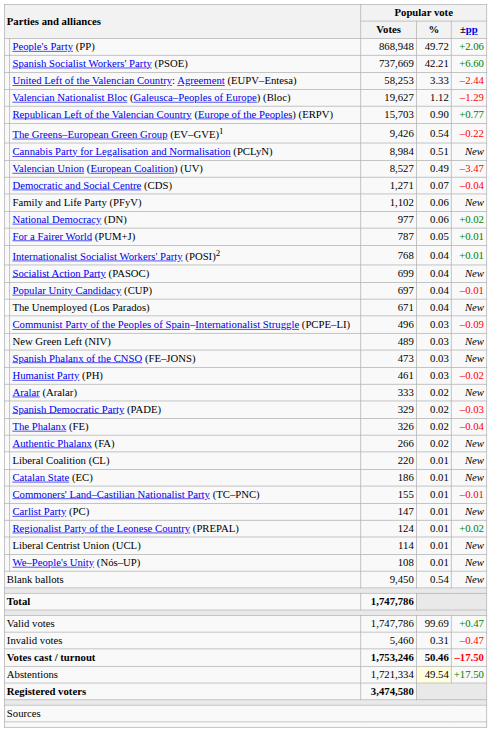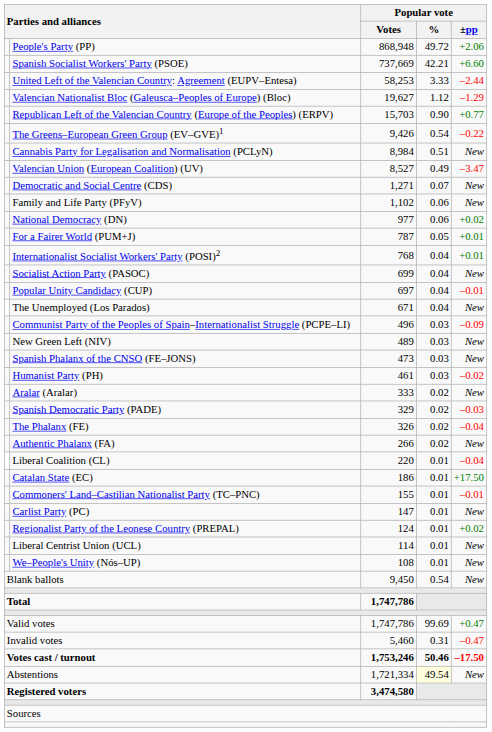Democratic and Social Centre (CDS) | Popular vote / ±pp: –0.04 -> New
Liberal Coalition (CL) | Popular vote / ±pp: New -> –0.04
Catalan State (EC) | Popular vote / ±pp: New -> +17.50
Abstentions | Popular vote / ±pp: +17.50 -> New
